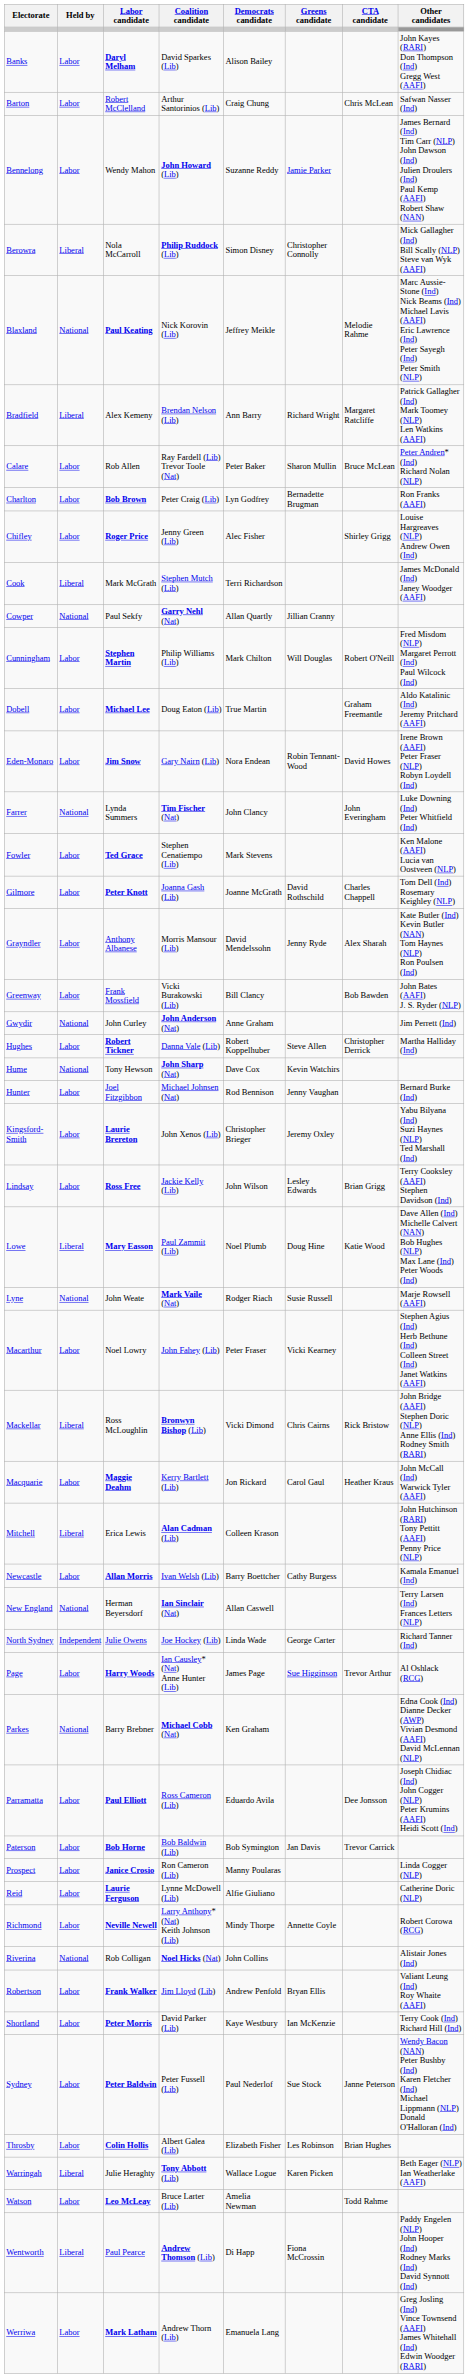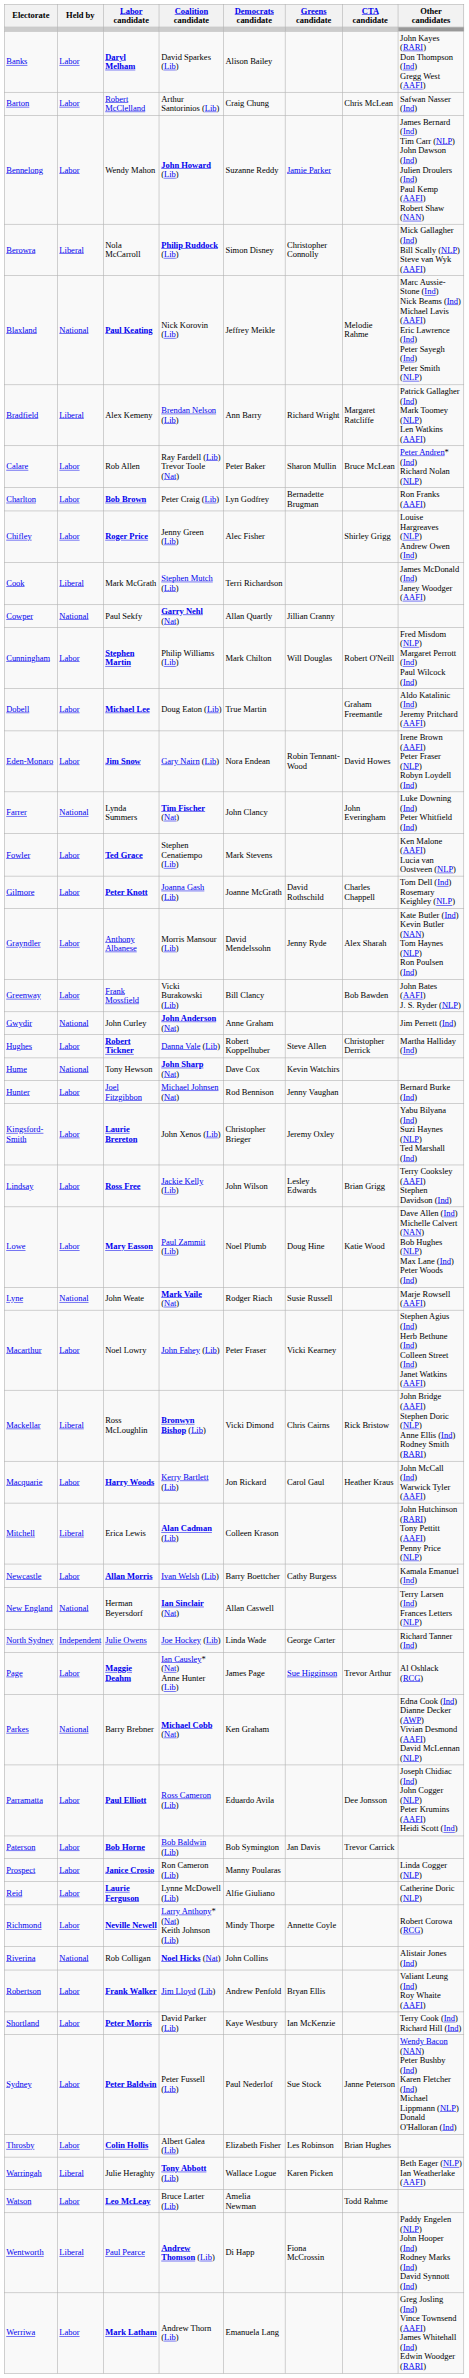Lowe | Held by: Liberal -> Labor
Macquarie | Labor candidate: Maggie Deahm -> Harry Woods
Page | Labor candidate: Harry Woods -> Maggie Deahm
